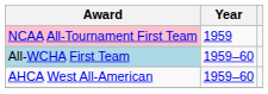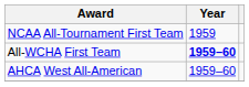row 2 | Award: pink background -> no background
row 3 | Award: lightblue background -> no background
row 3 | Year: normal -> bold
